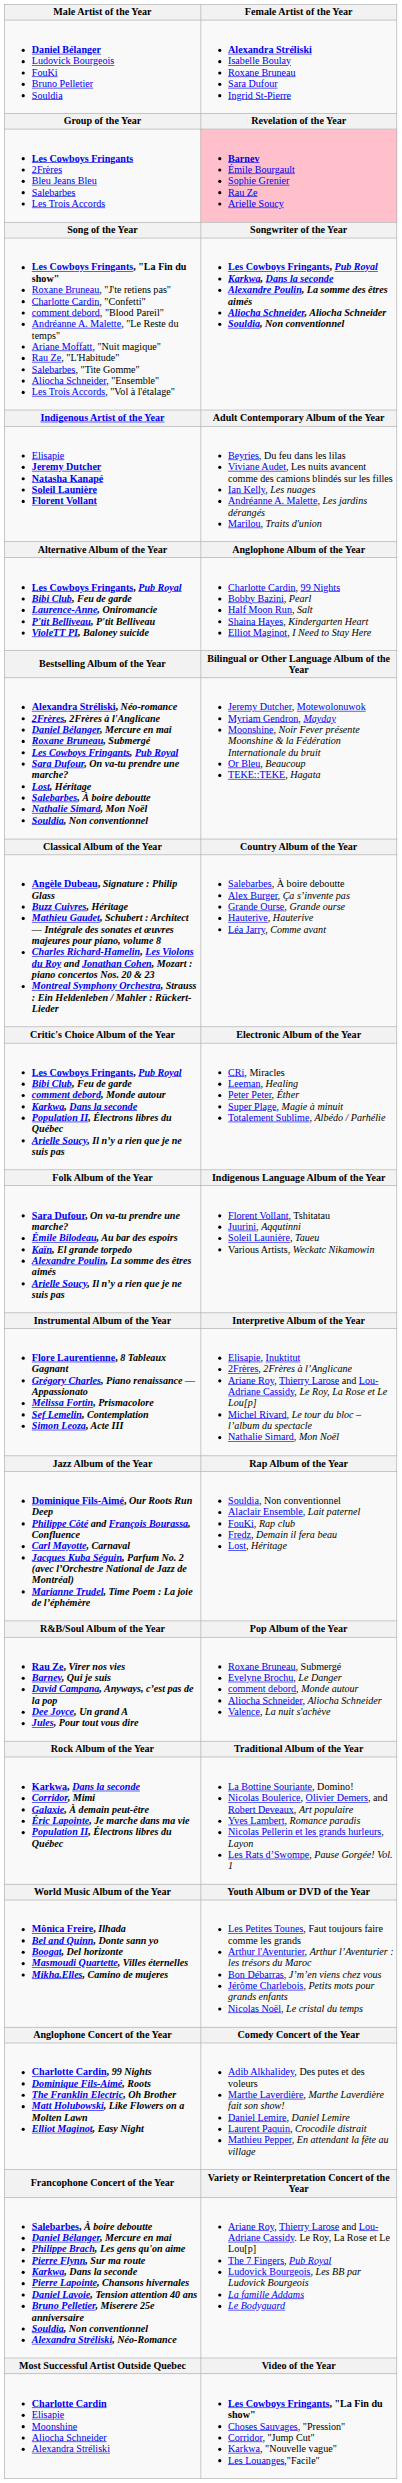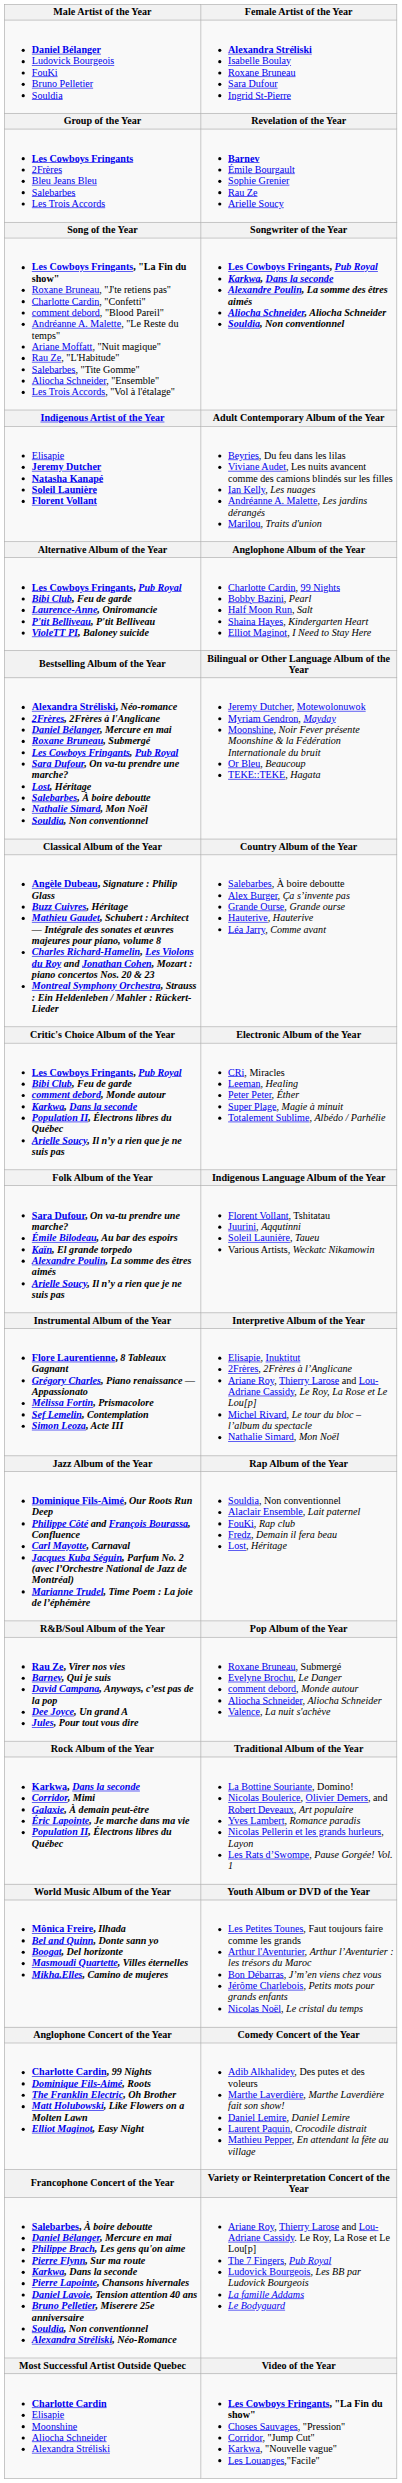row 4 | Female Artist of the Year: pink background -> no background
